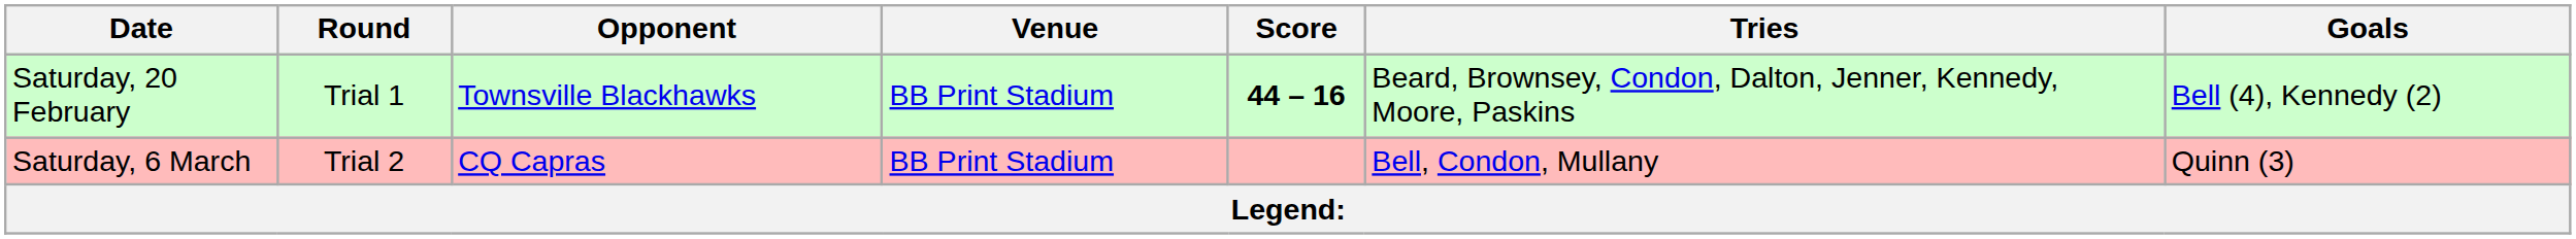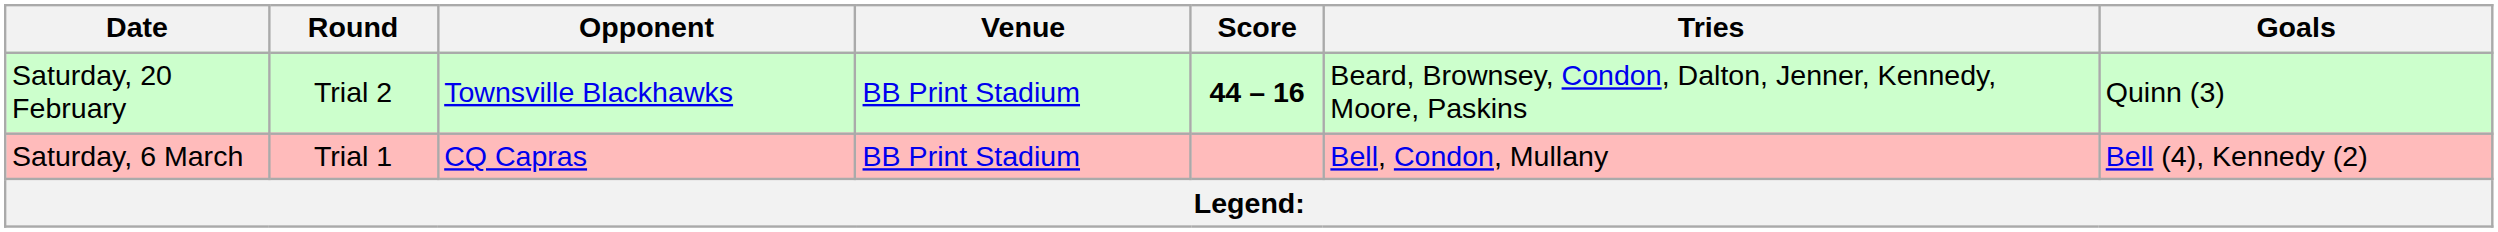Saturday, 20 February | Round: Trial 1 -> Trial 2
Saturday, 20 February | Goals: Bell (4), Kennedy (2) -> Quinn (3)
Saturday, 6 March | Round: Trial 2 -> Trial 1
Saturday, 6 March | Goals: Quinn (3) -> Bell (4), Kennedy (2)
